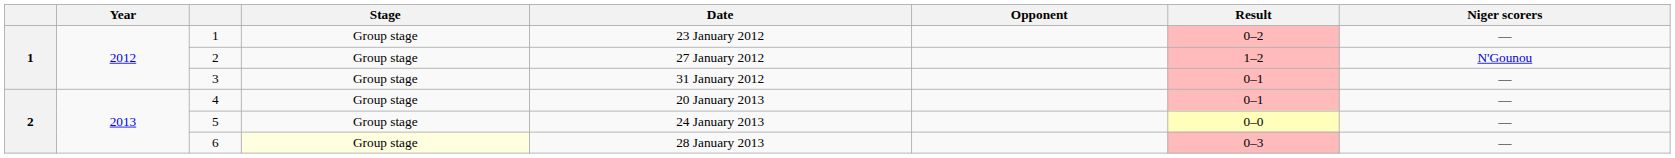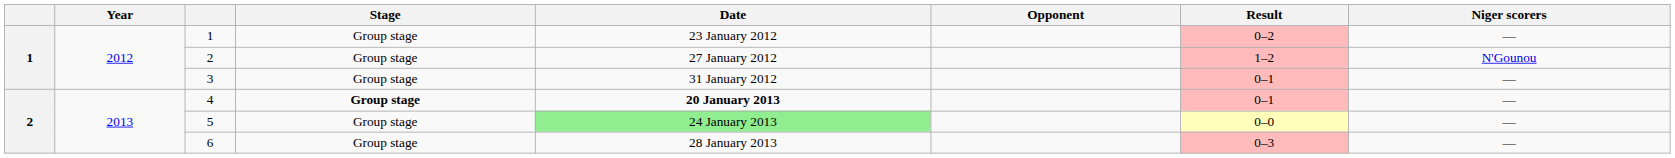4 | Stage: normal -> bold
4 | Date: normal -> bold
5 | Date: no background -> lightgreen background
6 | Stage: lightyellow background -> no background
